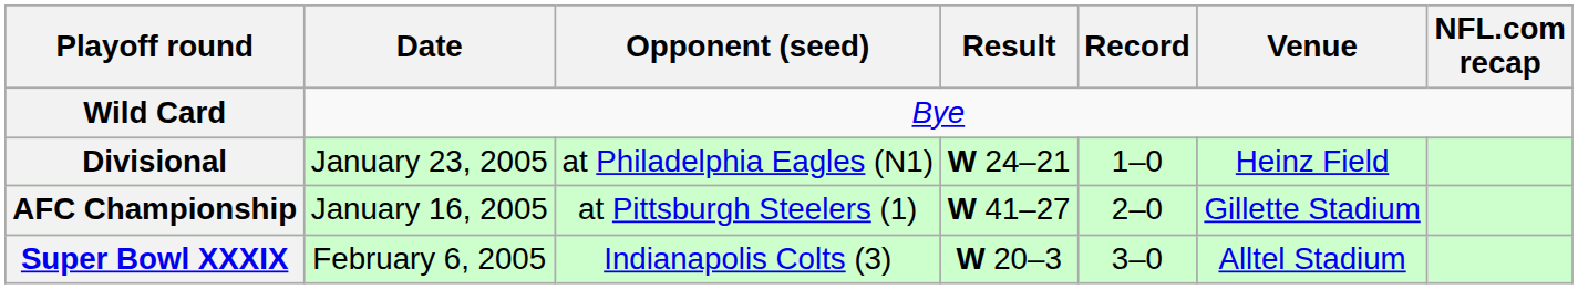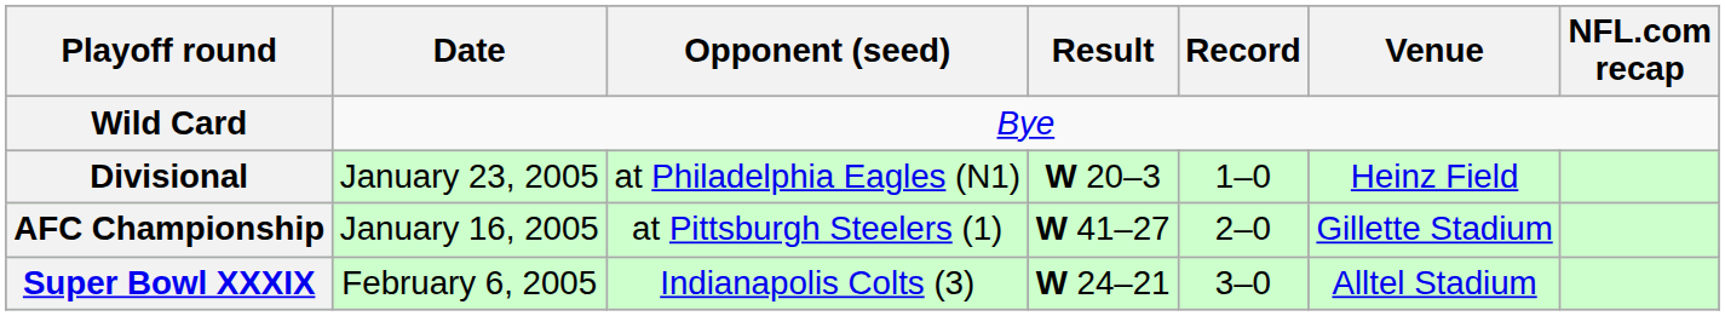Divisional | Result: W 24–21 -> W 20–3
Super Bowl XXXIX | Result: W 20–3 -> W 24–21
